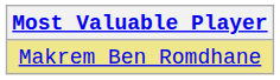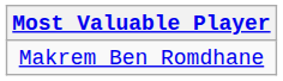row 2 | column 1: khaki background -> no background
